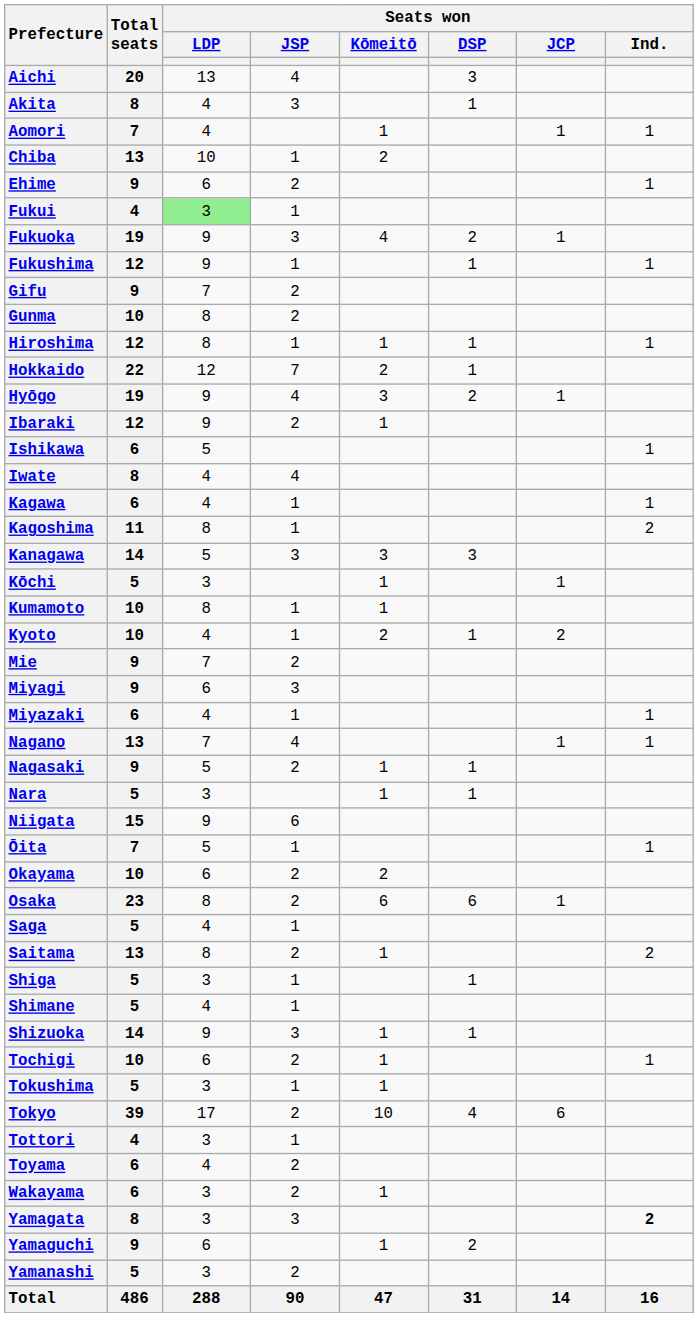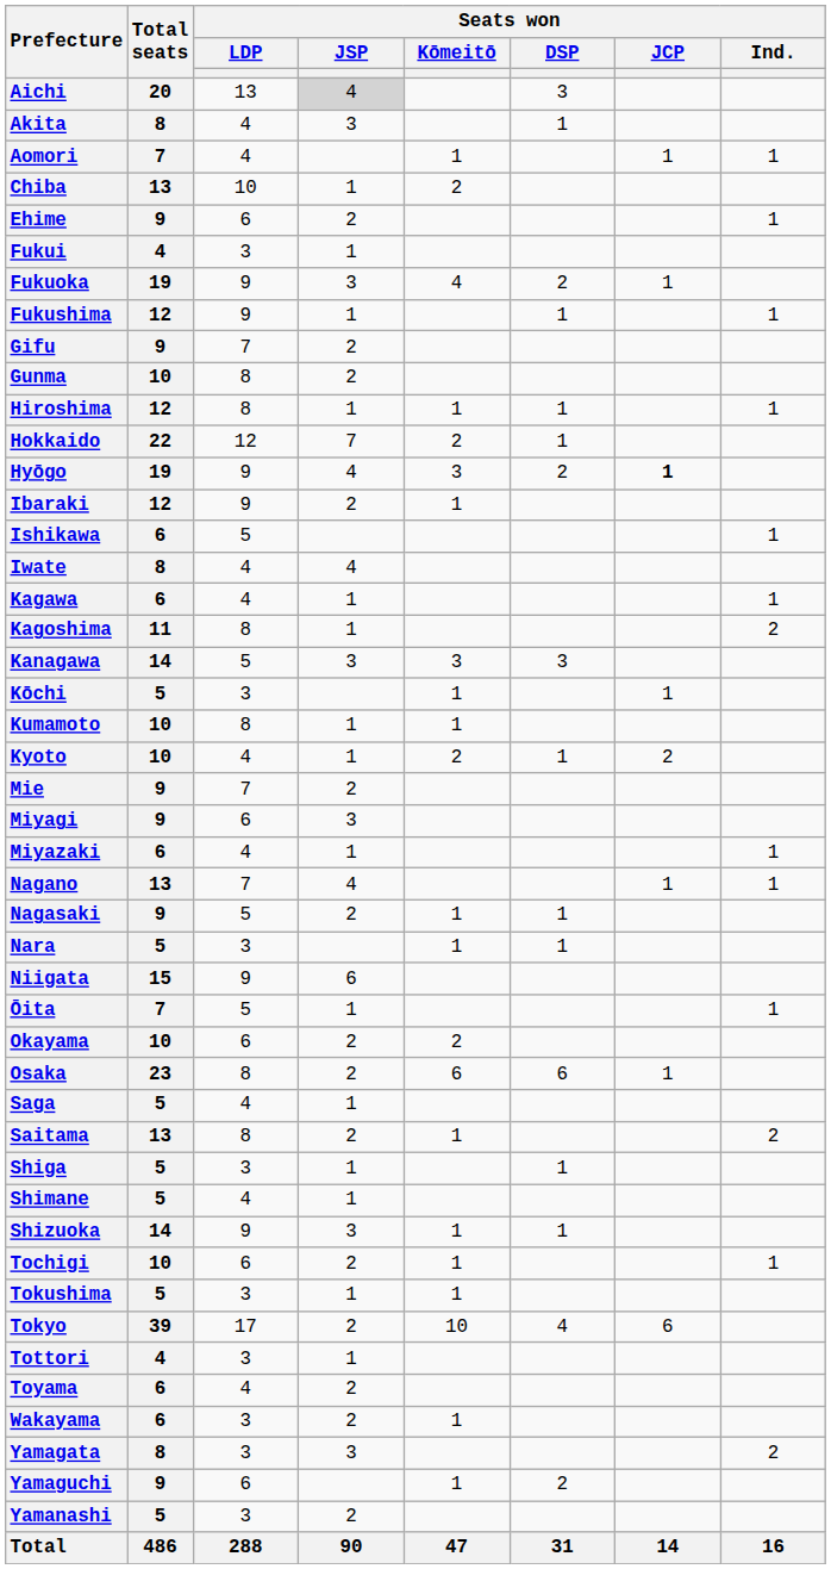Aichi | Seats won / JSP: no background -> lightgrey background
Fukui | Seats won / LDP: lightgreen background -> no background
Hyōgo | Seats won / JCP: normal -> bold
Yamagata | Seats won / Ind.: bold -> normal
